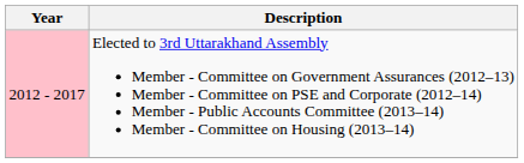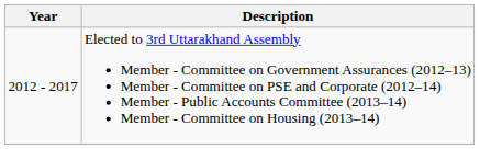row 2 | Year: pink background -> no background
